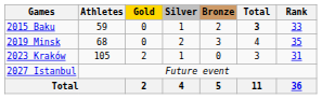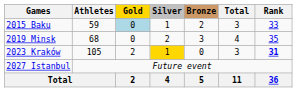2015 Baku | Gold: no background -> lightblue background
2015 Baku | Total: bold -> normal
2023 Kraków | Silver: no background -> gold background
2023 Kraków | Rank: normal -> bold
